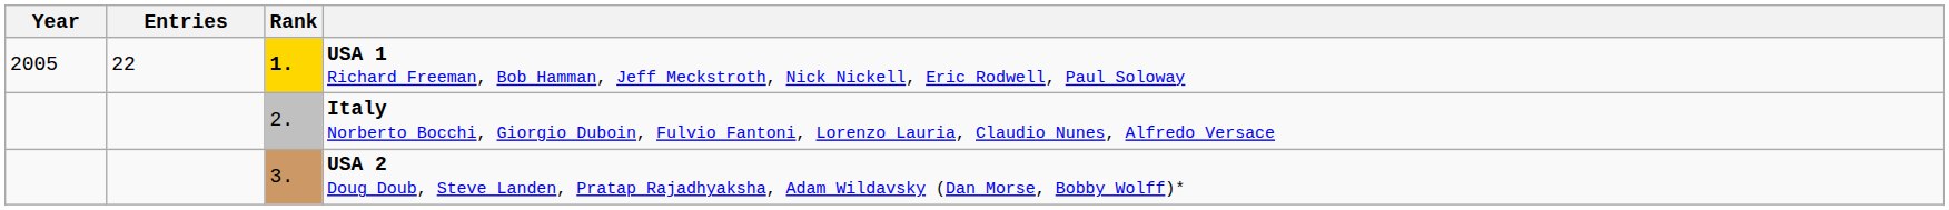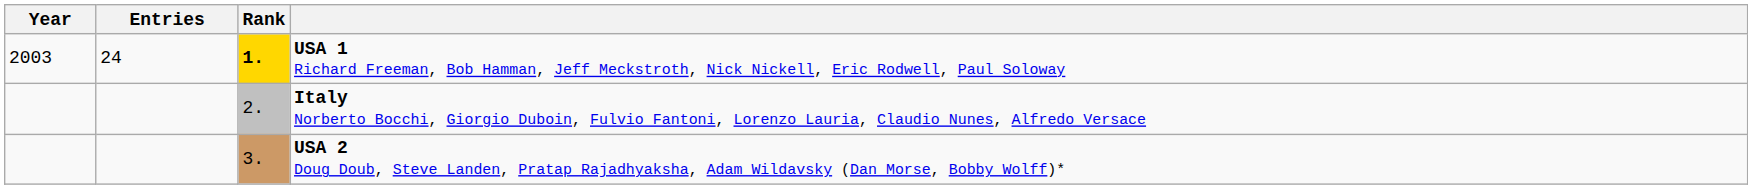row 2 | Year: 2005 -> 2003
row 2 | Entries: 22 -> 24
